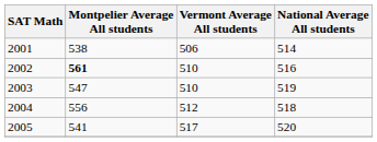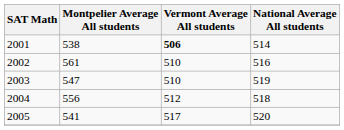2001 | Vermont Average All students: normal -> bold
2002 | Montpelier Average All students: bold -> normal
